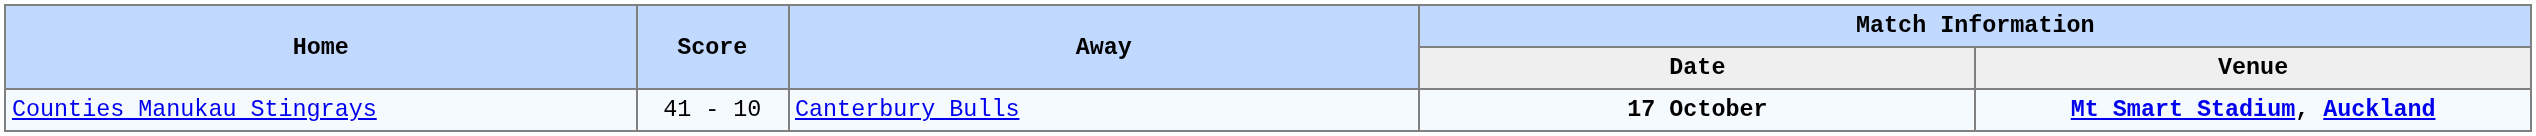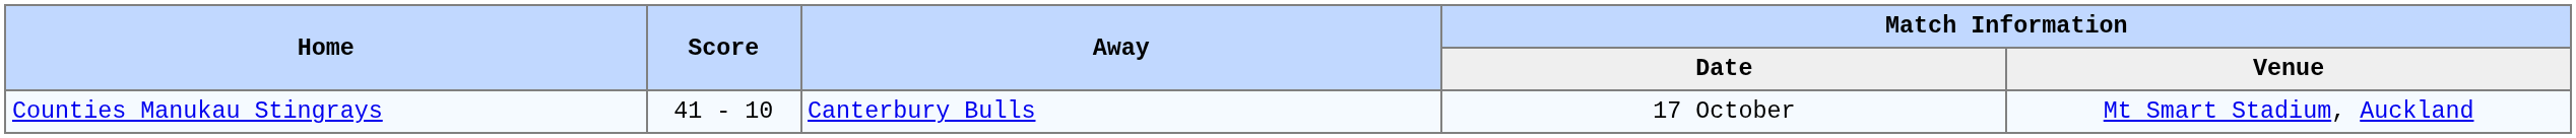Counties Manukau Stingrays | Match Information / Date: bold -> normal
Counties Manukau Stingrays | Match Information / Venue: bold -> normal
